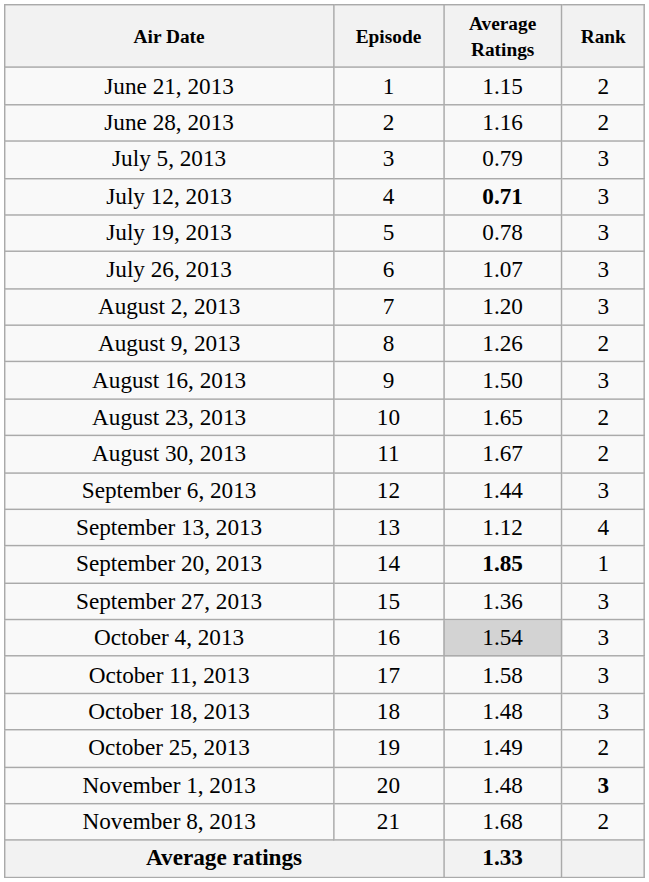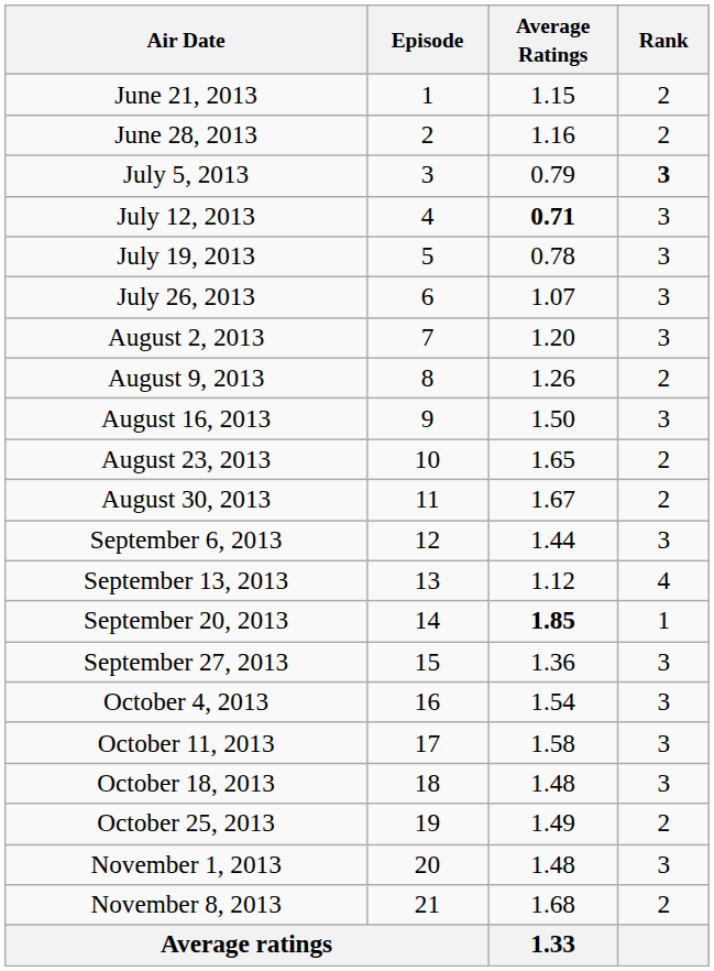July 5, 2013 | Rank: normal -> bold
October 4, 2013 | Average Ratings: lightgrey background -> no background
November 1, 2013 | Rank: bold -> normal
